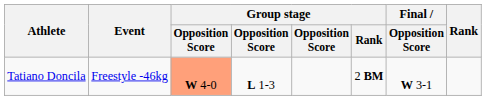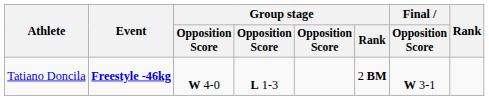Tatiano Doncila | Event: normal -> bold
Tatiano Doncila | column 3: lightsalmon background -> no background
